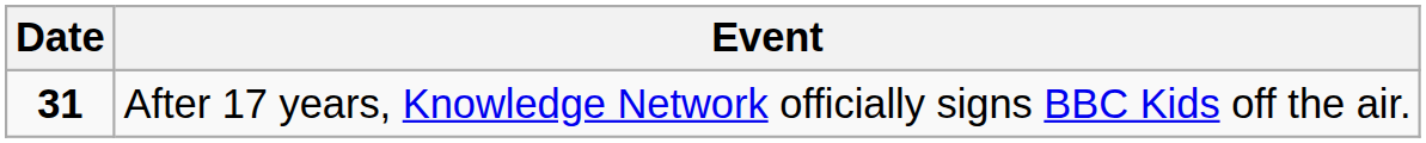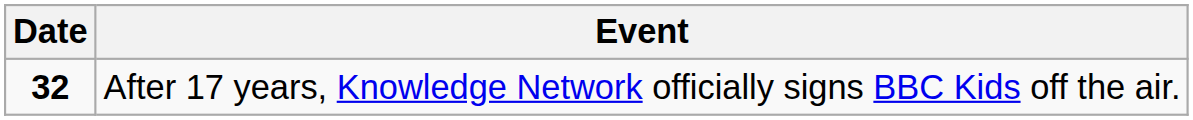row 2 | Date: 31 -> 32
